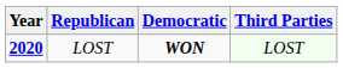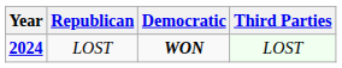row 2 | Year: 2020 -> 2024
